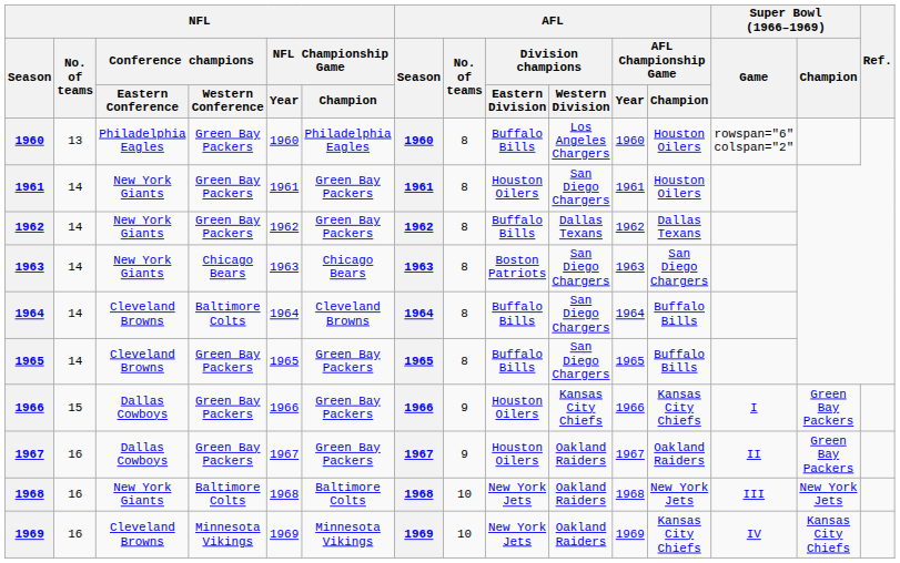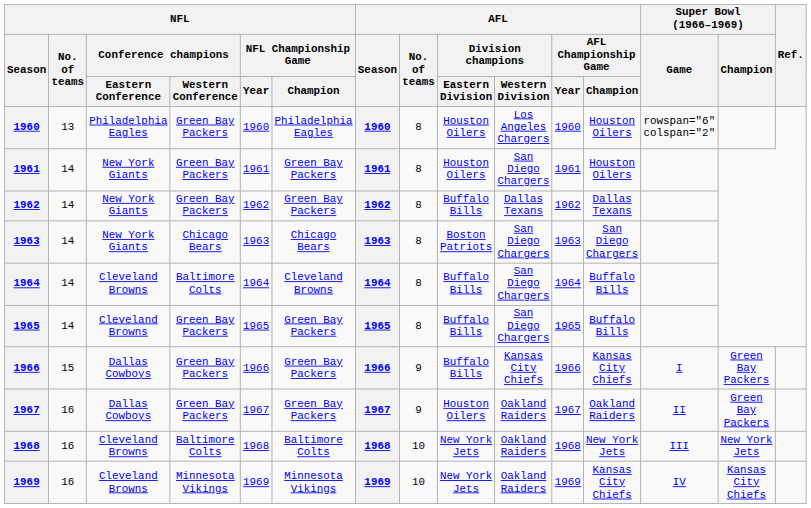row 4 | AFL / Division champions / Eastern Division: Buffalo Bills -> Houston Oilers
row 10 | AFL / Division champions / Eastern Division: Houston Oilers -> Buffalo Bills
row 12 | NFL / Conference champions / Eastern Conference: New York Giants -> Cleveland Browns
